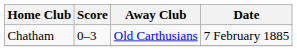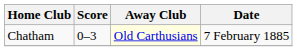Chatham | Away Club: no background -> lightyellow background
